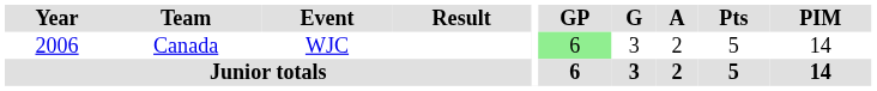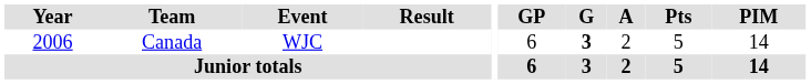Canada | GP: lightgreen background -> no background
Canada | G: normal -> bold
